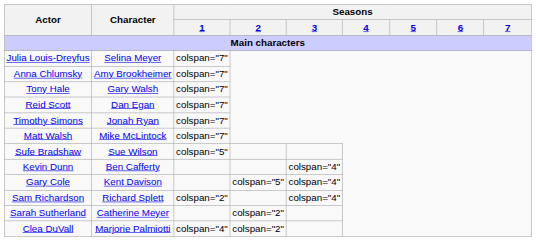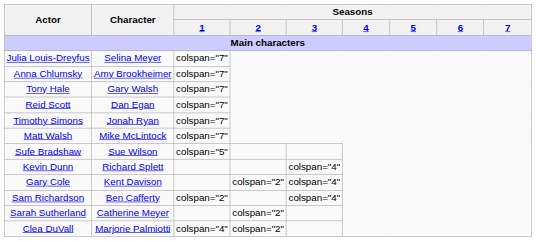Kevin Dunn | Character: Ben Cafferty -> Richard Splett
Gary Cole | Seasons / 2: colspan="5" -> colspan="2"
Sam Richardson | Character: Richard Splett -> Ben Cafferty
